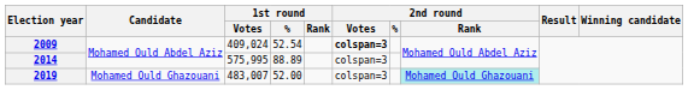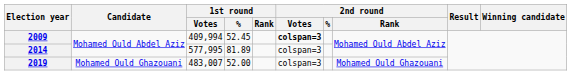2009 | 1st round / Votes: 409,024 -> 409,994
2009 | 1st round / %: 52.54 -> 52.45
2014 | 1st round / Votes: 575,995 -> 577,995
2014 | 1st round / %: 88.89 -> 81.89
2019 | 2nd round / Rank: paleturquoise background -> no background
